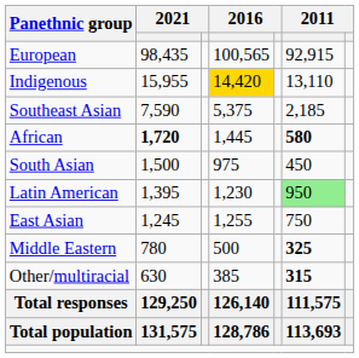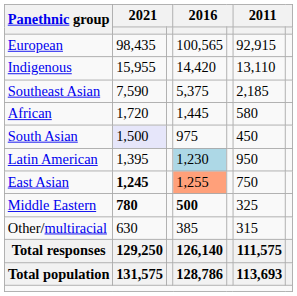Indigenous | column 4: gold background -> no background
African | column 2: bold -> normal
African | column 6: bold -> normal
South Asian | column 2: no background -> lavender background
Latin American | column 4: no background -> lightblue background
Latin American | column 6: lightgreen background -> no background
East Asian | column 2: normal -> bold
East Asian | column 4: no background -> lightsalmon background
Middle Eastern | column 2: normal -> bold
Middle Eastern | column 4: normal -> bold
Middle Eastern | column 6: bold -> normal
Other/multiracial | column 6: bold -> normal
